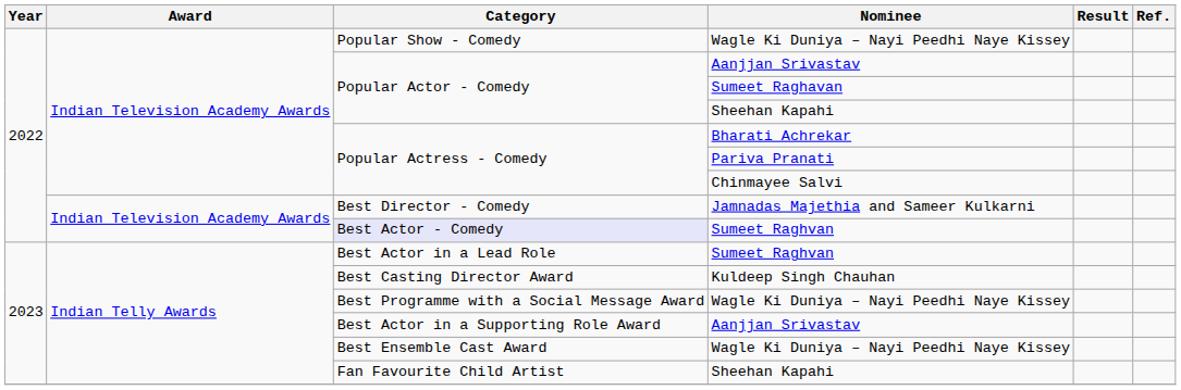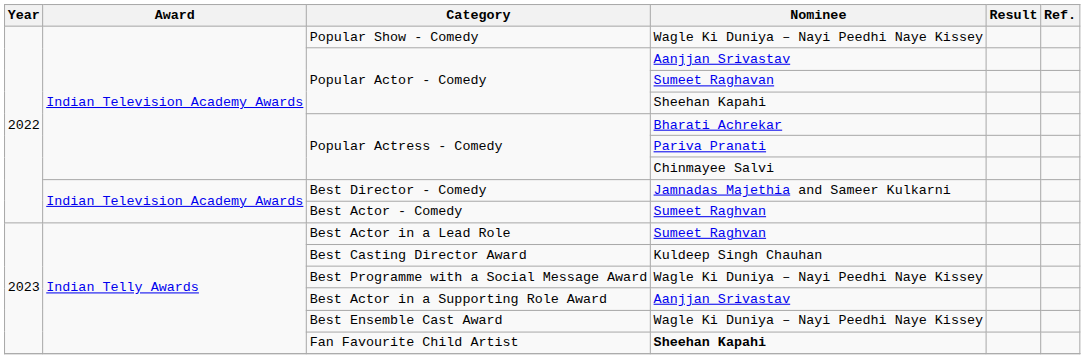Best Actor - Comedy | Category: lavender background -> no background
Fan Favourite Child Artist | Nominee: normal -> bold
